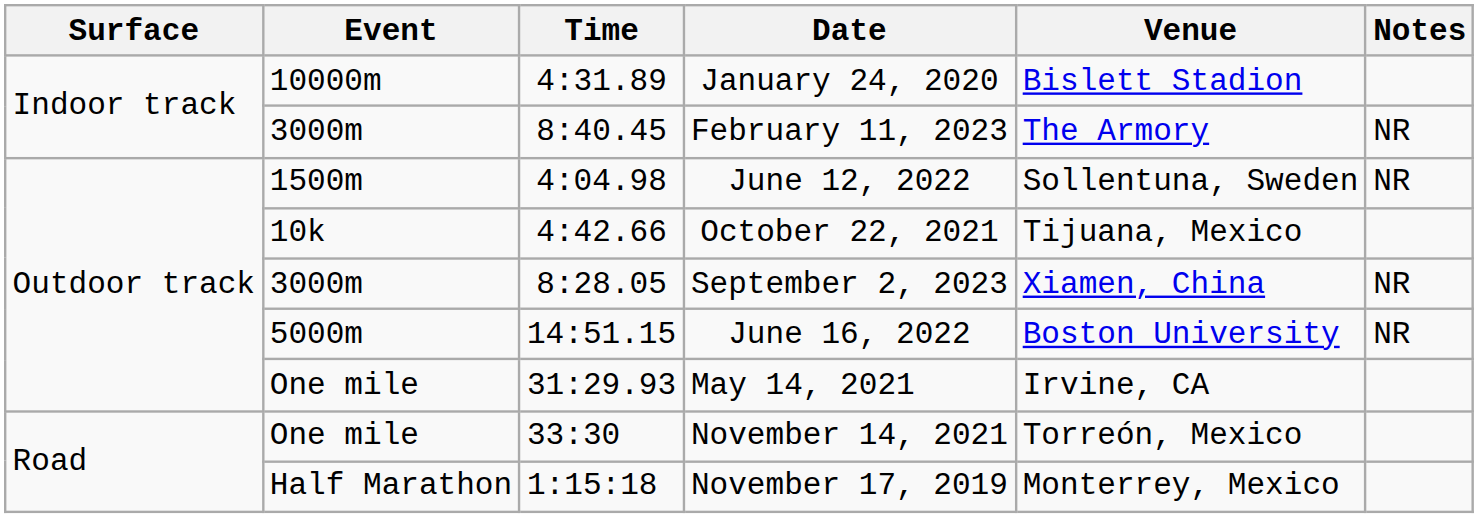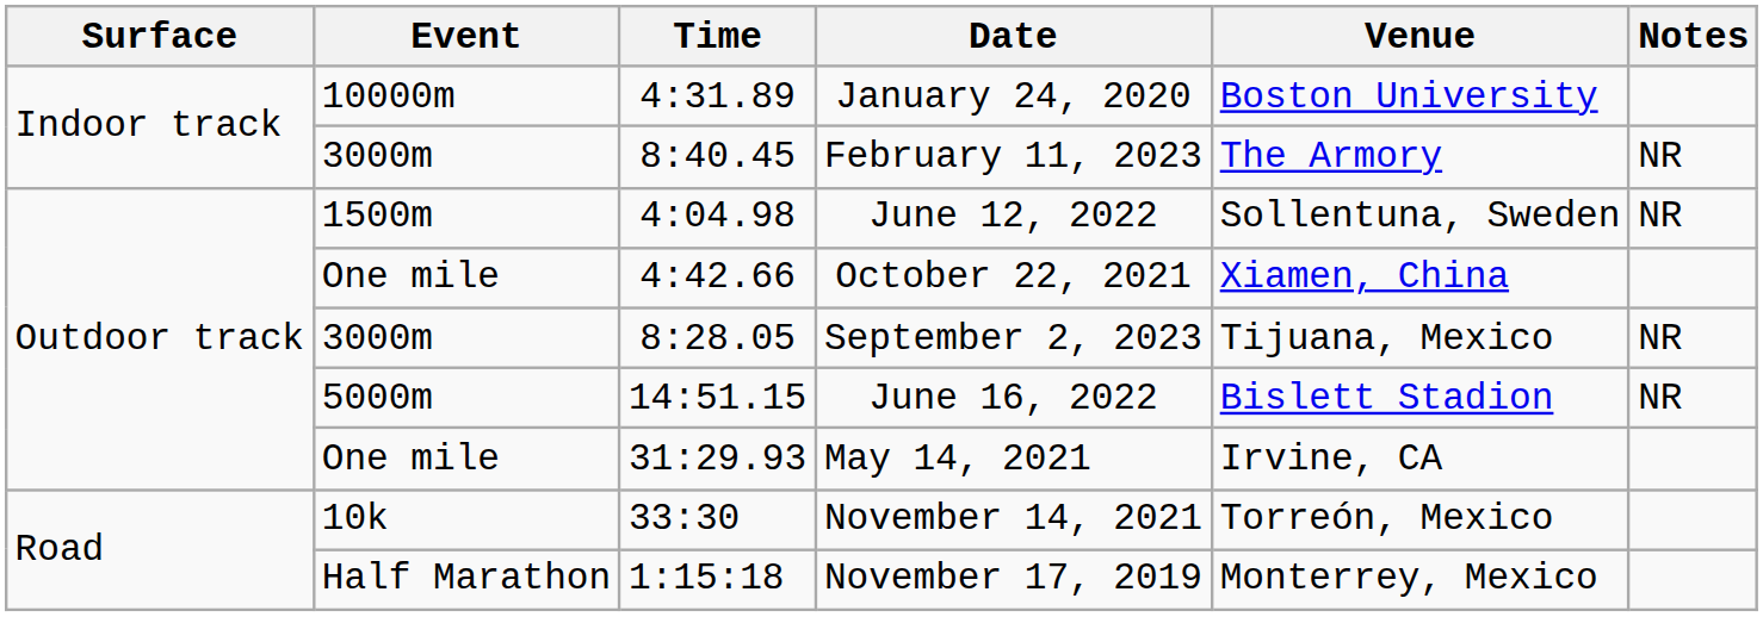January 24, 2020 | Venue: Bislett Stadion -> Boston University
October 22, 2021 | Event: 10k -> One mile
October 22, 2021 | Venue: Tijuana, Mexico -> Xiamen, China
September 2, 2023 | Venue: Xiamen, China -> Tijuana, Mexico
June 16, 2022 | Venue: Boston University -> Bislett Stadion
November 14, 2021 | Event: One mile -> 10k
